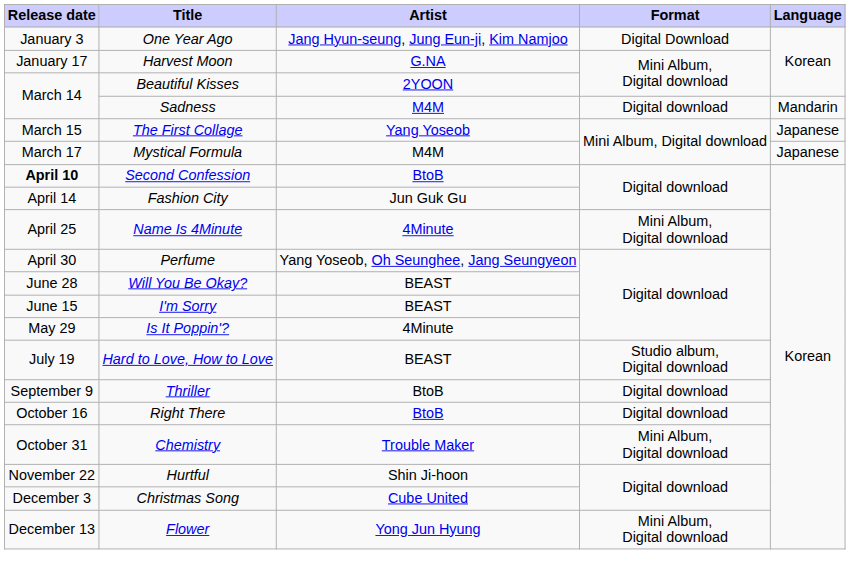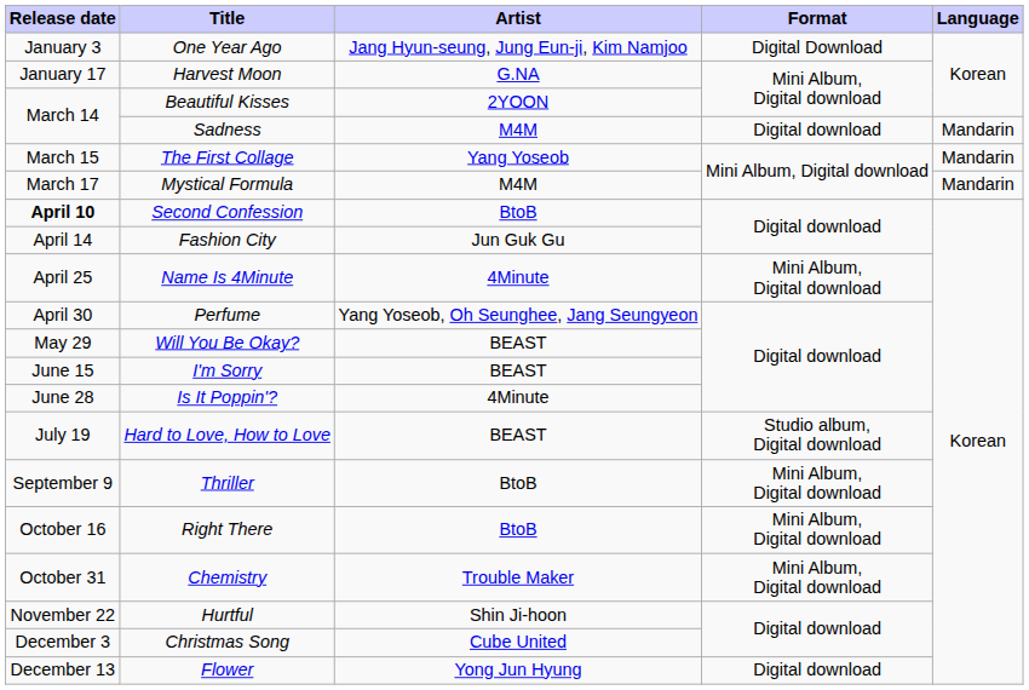The First Collage | Language: Japanese -> Mandarin
Mystical Formula | Language: Japanese -> Mandarin
Will You Be Okay? | Release date: June 28 -> May 29
Is It Poppin'? | Release date: May 29 -> June 28
Thriller | Format: Digital download -> Mini Album, Digital download
Right There | Format: Digital download -> Mini Album, Digital download
Flower | Format: Mini Album, Digital download -> Digital download
